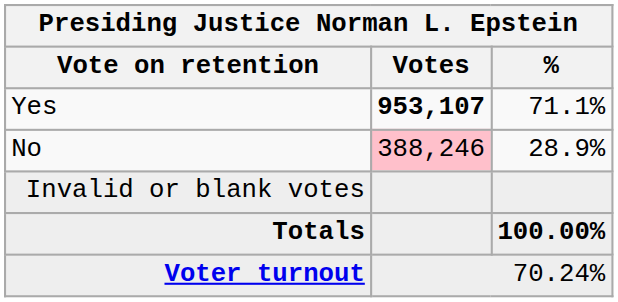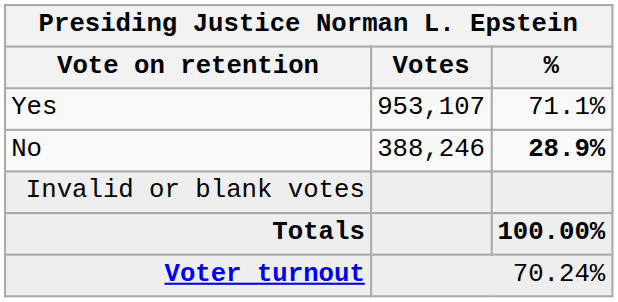Yes | Votes: bold -> normal
No | Votes: pink background -> no background
No | %: normal -> bold
